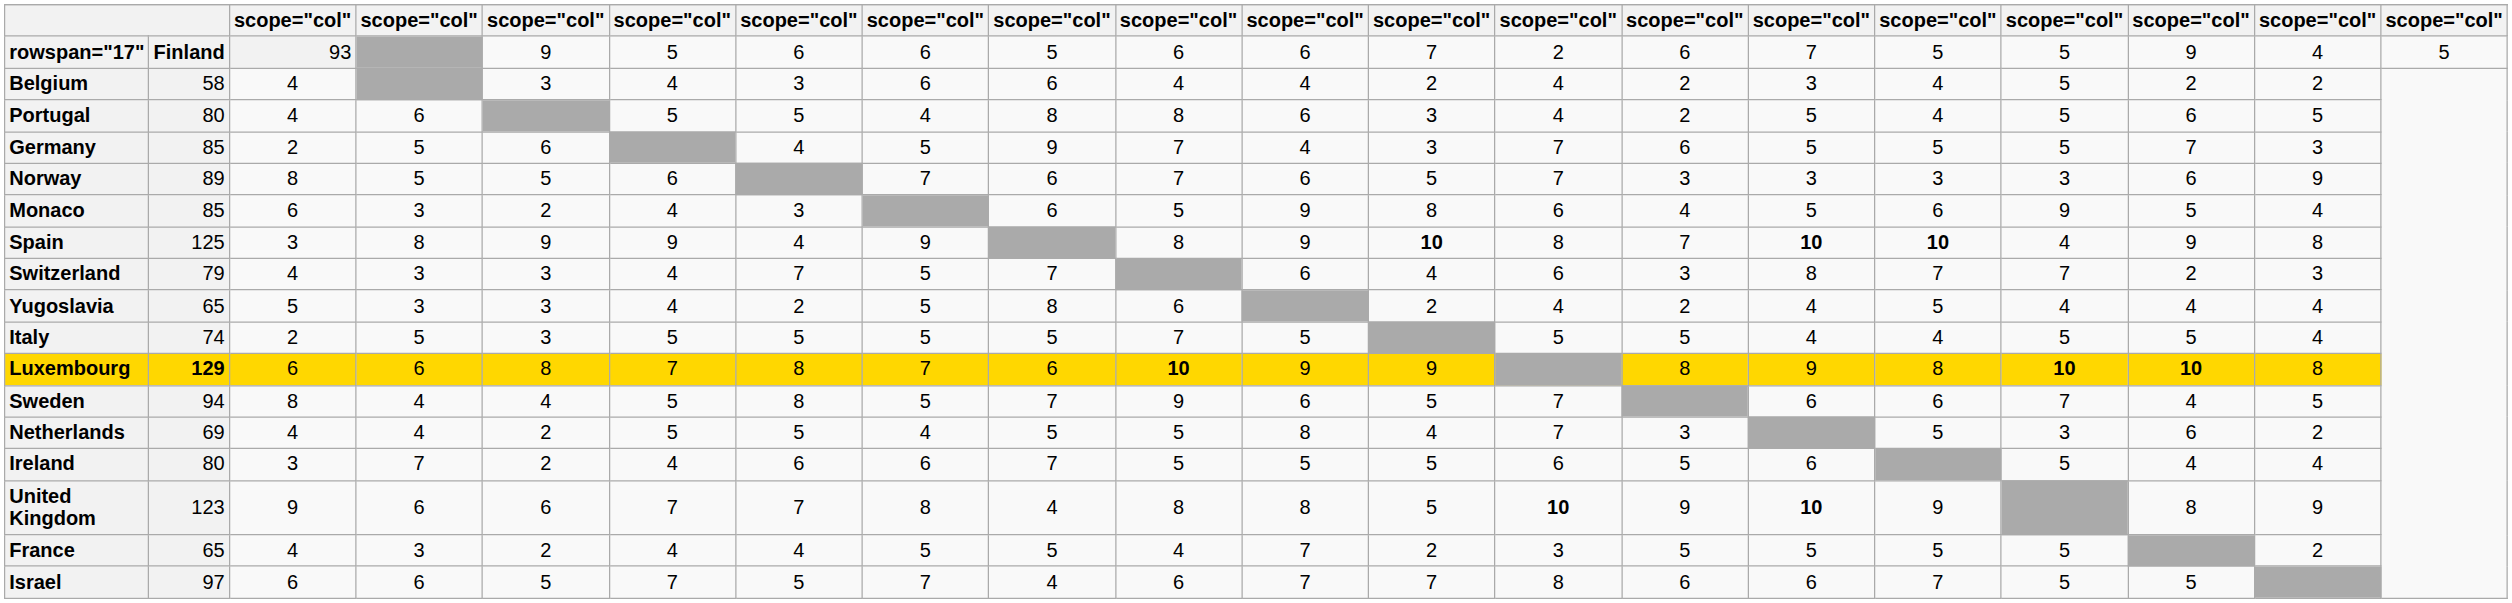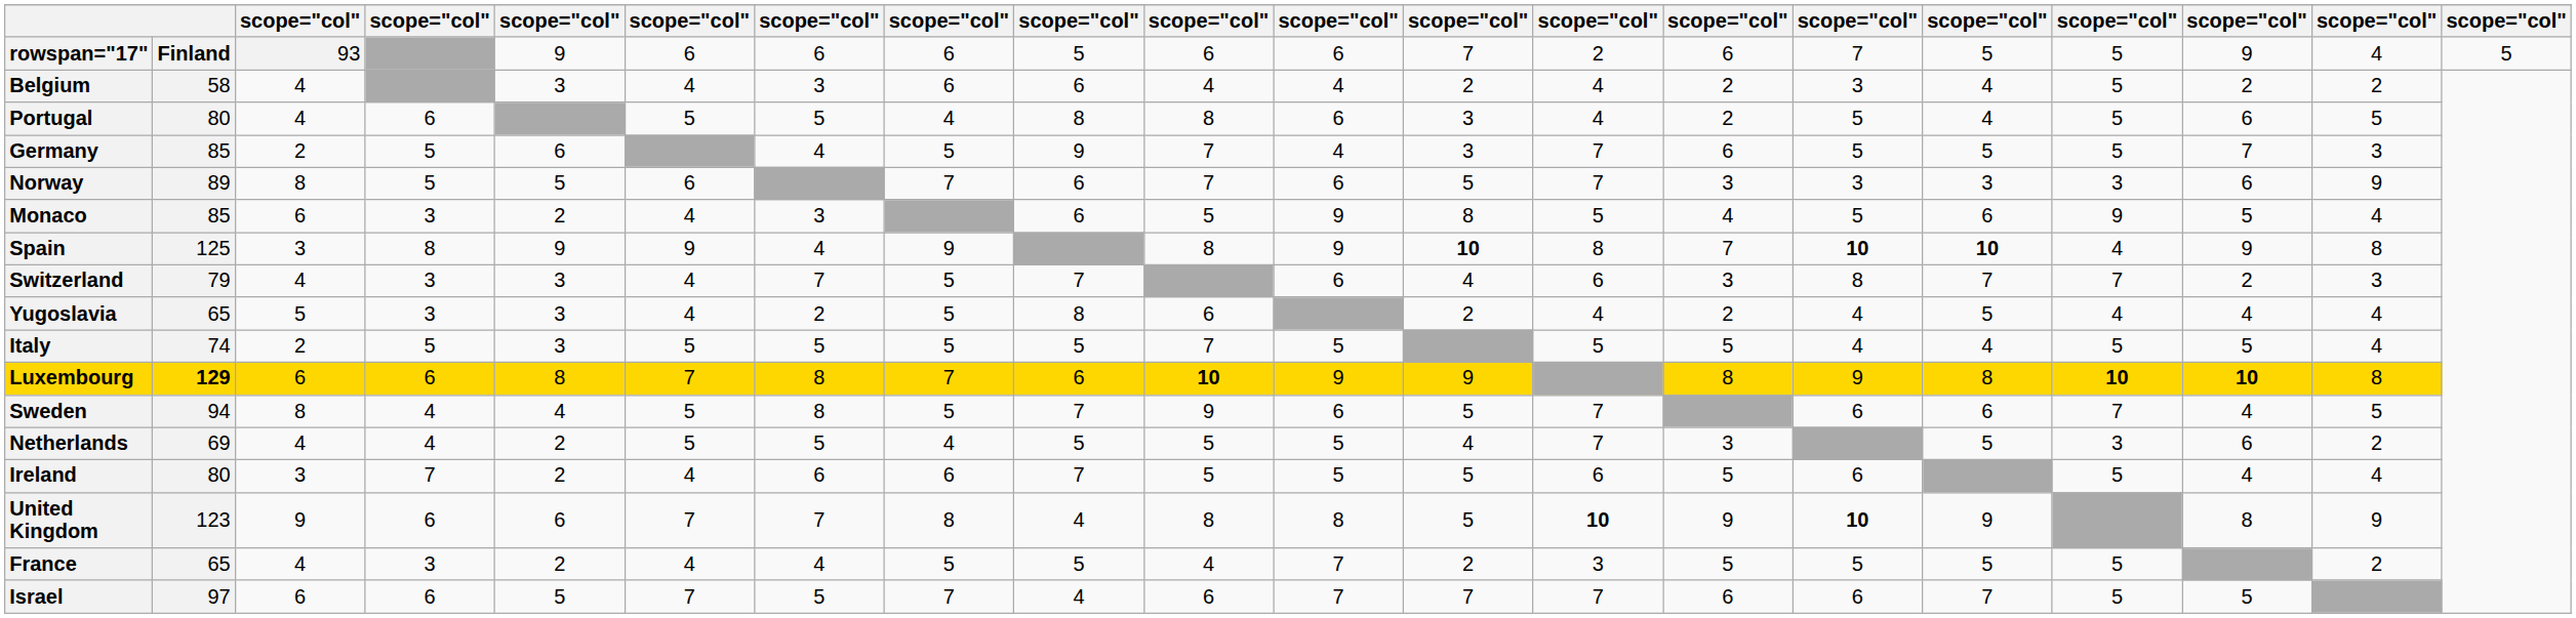rowspan="17" | column 6: 5 -> 6
Monaco | column 13: 6 -> 5
Netherlands | column 11: 8 -> 5
Israel | column 13: 8 -> 7
